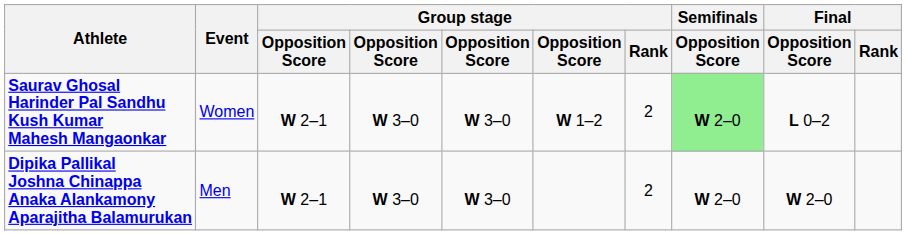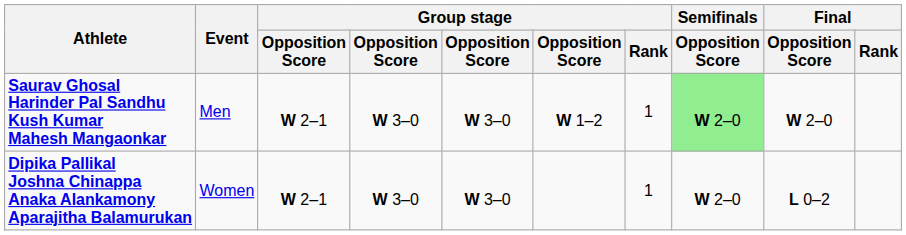row 3 | Event: Women -> Men
row 3 | Group stage / Rank: 2 -> 1
row 3 | Final / Opposition Score: L 0–2 -> W 2–0
row 4 | Event: Men -> Women
row 4 | Group stage / Rank: 2 -> 1
row 4 | Final / Opposition Score: W 2–0 -> L 0–2
